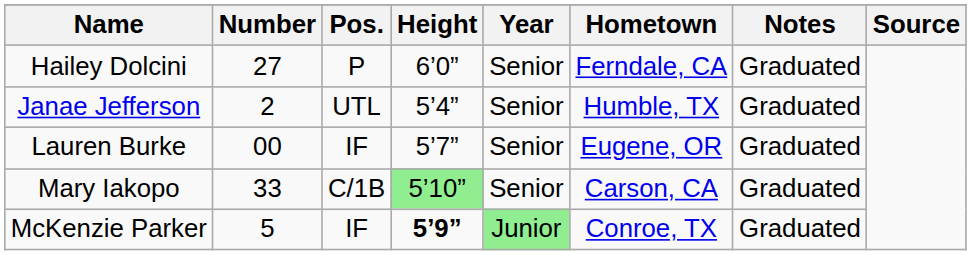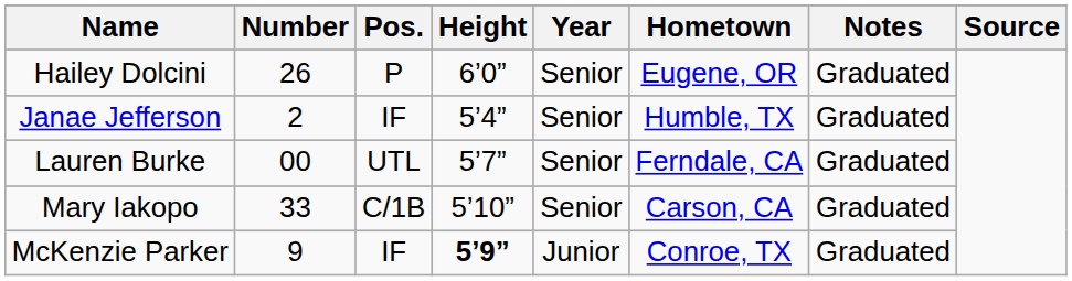Hailey Dolcini | Number: 27 -> 26
Hailey Dolcini | Hometown: Ferndale, CA -> Eugene, OR
Janae Jefferson | Pos.: UTL -> IF
Lauren Burke | Pos.: IF -> UTL
Lauren Burke | Hometown: Eugene, OR -> Ferndale, CA
Mary Iakopo | Height: lightgreen background -> no background
McKenzie Parker | Number: 5 -> 9
McKenzie Parker | Year: lightgreen background -> no background
